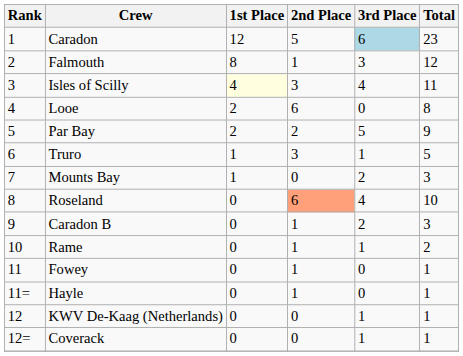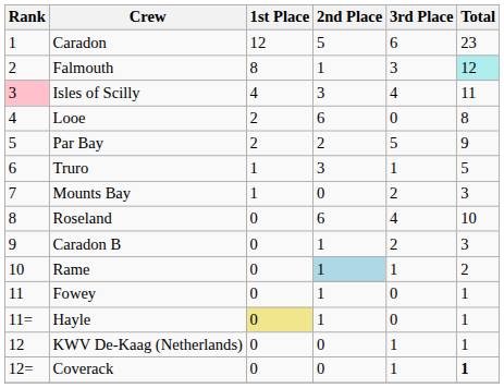Caradon | 3rd Place: lightblue background -> no background
Falmouth | Total: no background -> paleturquoise background
Isles of Scilly | Rank: no background -> pink background
Isles of Scilly | 1st Place: lightyellow background -> no background
Roseland | 2nd Place: lightsalmon background -> no background
Rame | 2nd Place: no background -> lightblue background
Hayle | 1st Place: no background -> khaki background
Coverack | Total: normal -> bold
